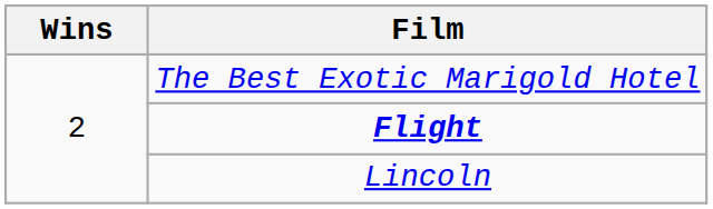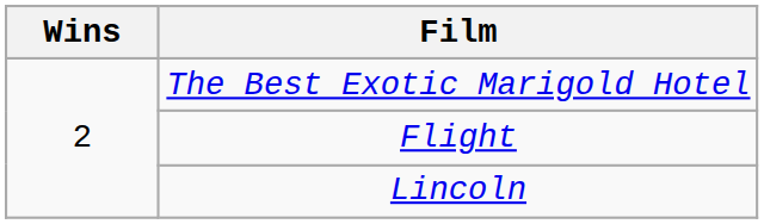Flight | Film: bold -> normal
